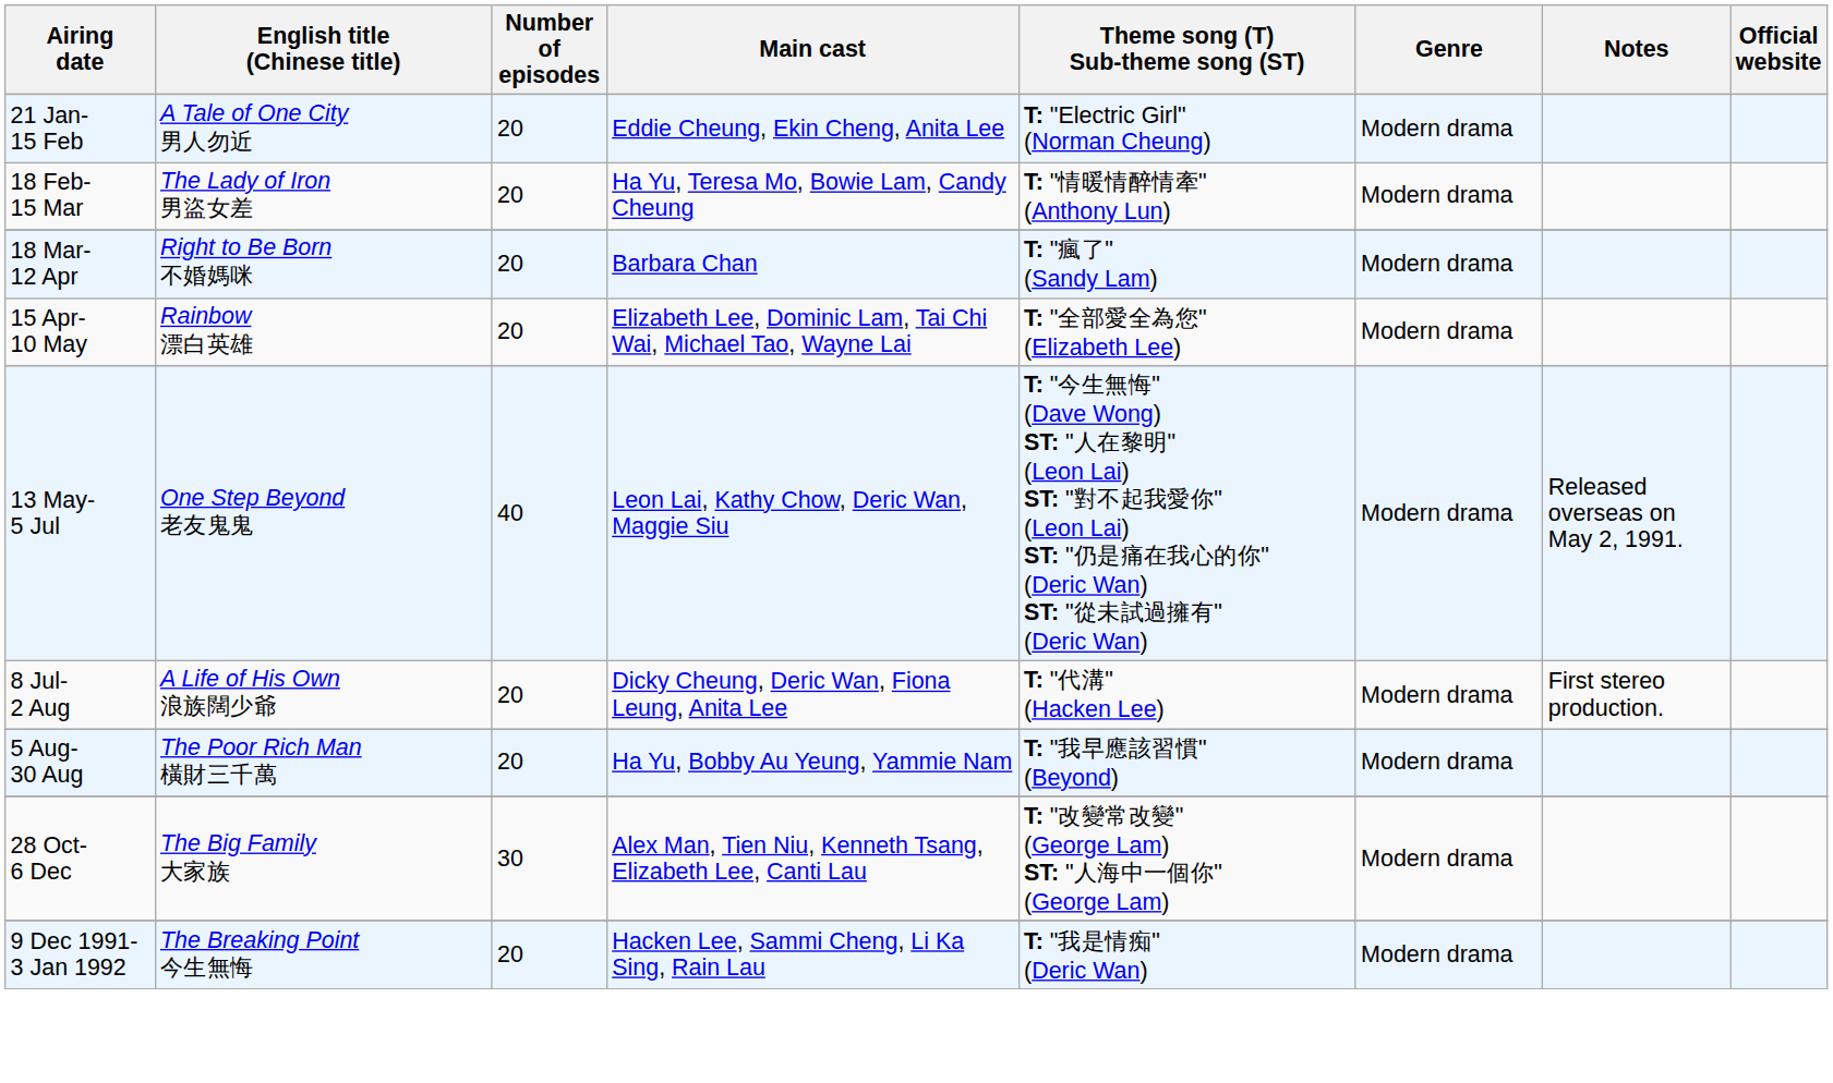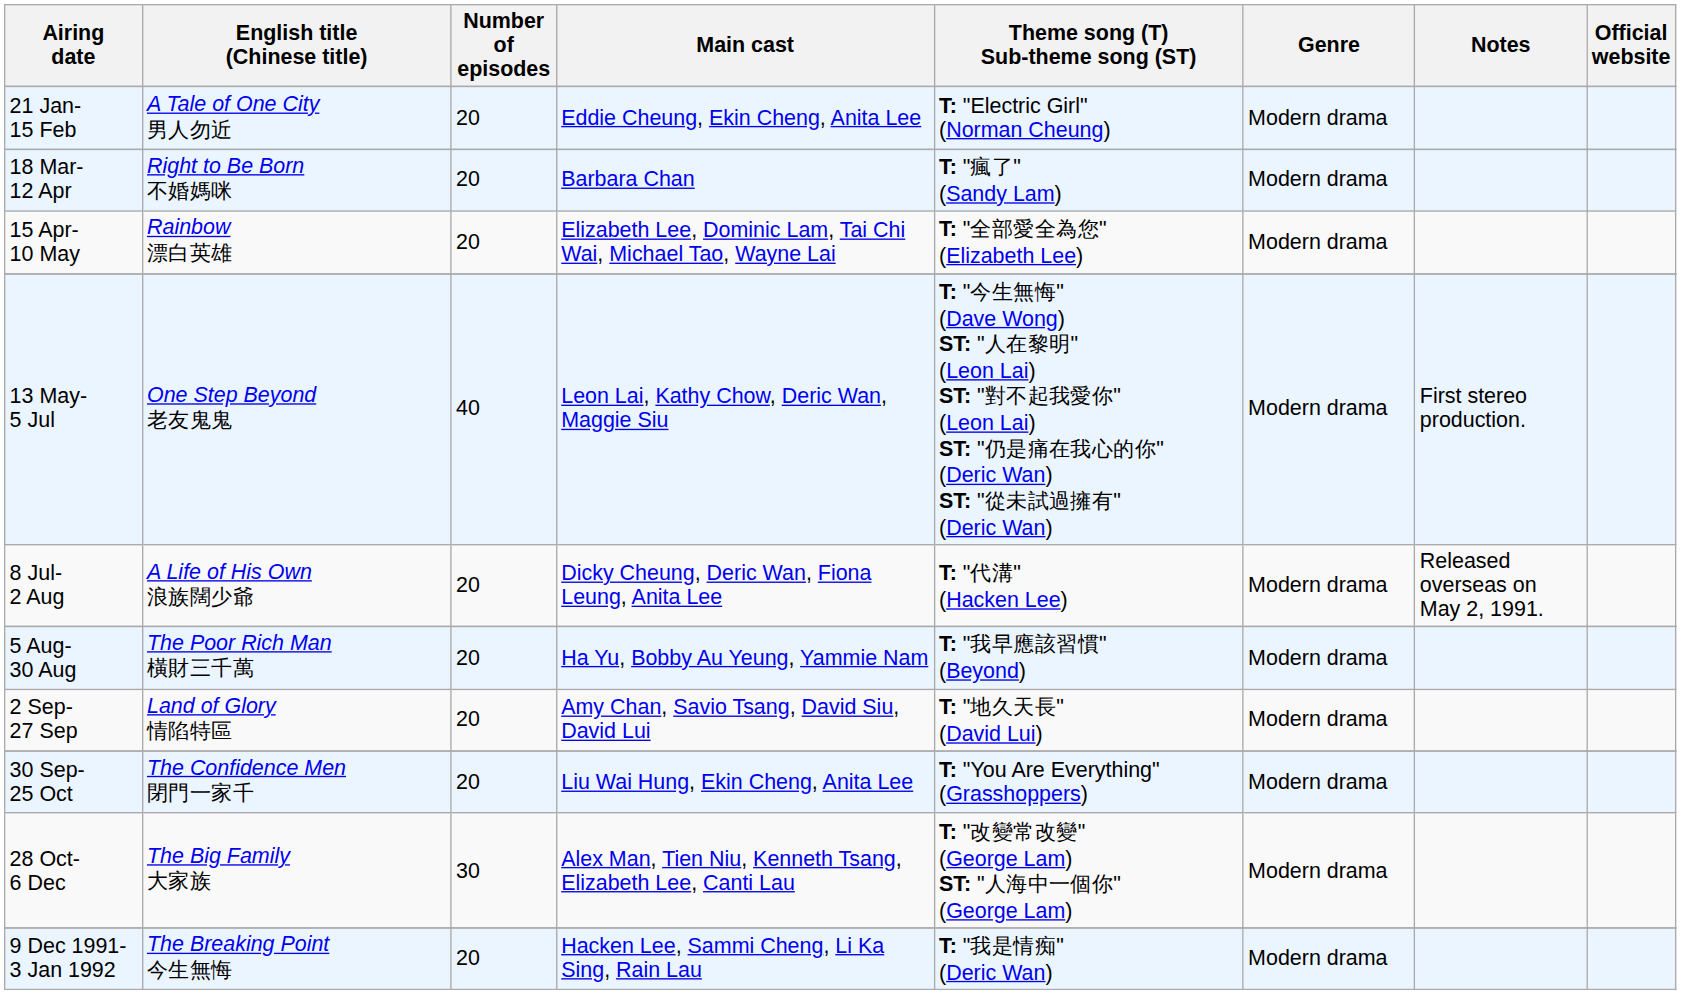- row: 18 Feb- 15 Mar | The Lady of Iron 男盜女差 | 20 | Ha Yu, Teresa Mo, Bowie Lam, Candy Cheung | T: "情暖情醉情牽" (Anthony Lun) | Modern drama
13 May- 5 Jul | Notes: Released overseas on May 2, 1991. -> First stereo production.
8 Jul- 2 Aug | Notes: First stereo production. -> Released overseas on May 2, 1991.
+ row: 2 Sep- 27 Sep | Land of Glory 情陷特區 | 20 | Amy Chan, Savio Tsang, David Siu, David Lui | T: "地久天長" (David Lui) | Modern drama
+ row: 30 Sep- 25 Oct | The Confidence Men 閉門一家千 | 20 | Liu Wai Hung, Ekin Cheng, Anita Lee | T: "You Are Everything" (Grasshoppers) | Modern drama
